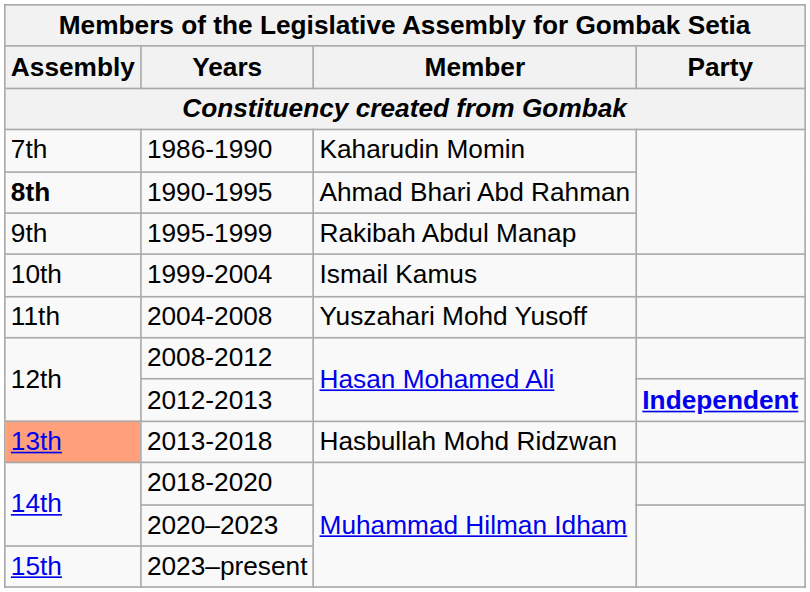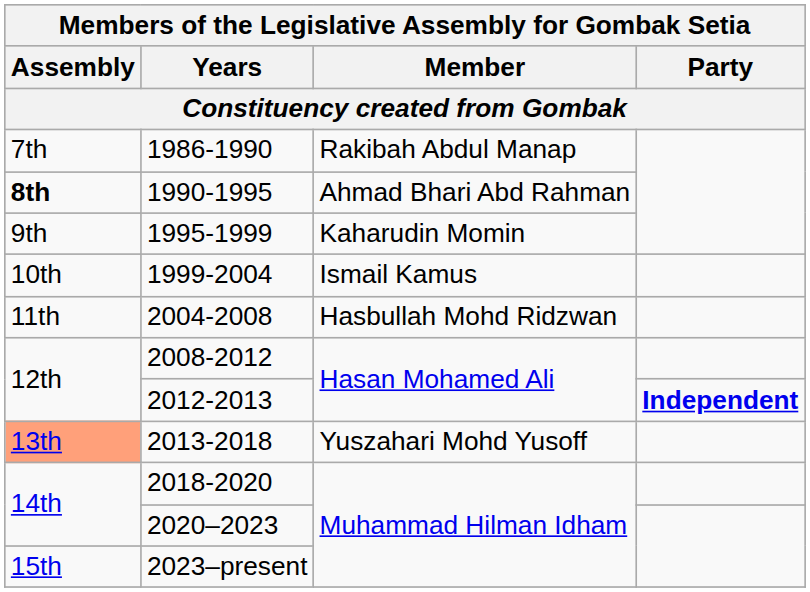1986-1990 | Member: Kaharudin Momin -> Rakibah Abdul Manap
1995-1999 | Member: Rakibah Abdul Manap -> Kaharudin Momin
2004-2008 | Member: Yuszahari Mohd Yusoff -> Hasbullah Mohd Ridzwan
2013-2018 | Member: Hasbullah Mohd Ridzwan -> Yuszahari Mohd Yusoff
